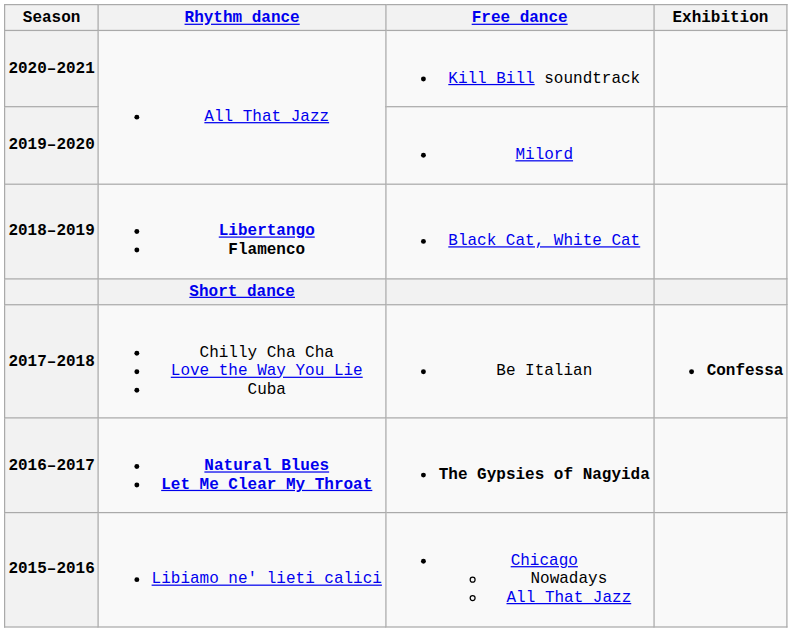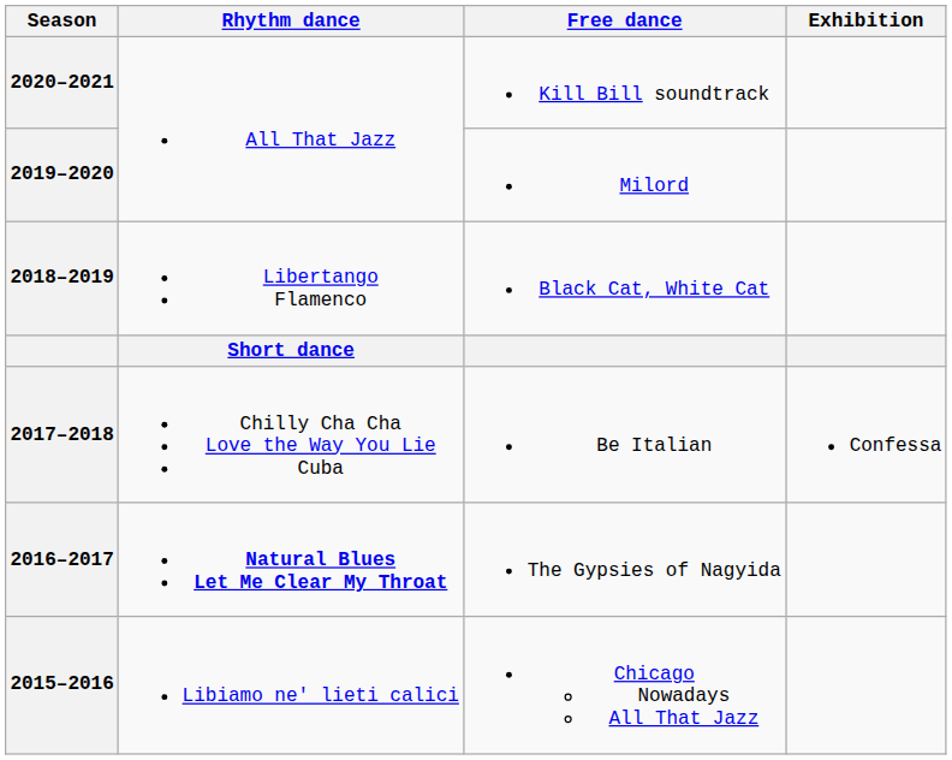2018–2019 | Rhythm dance: bold -> normal
2017–2018 | Exhibition: bold -> normal
2016–2017 | Free dance: bold -> normal
